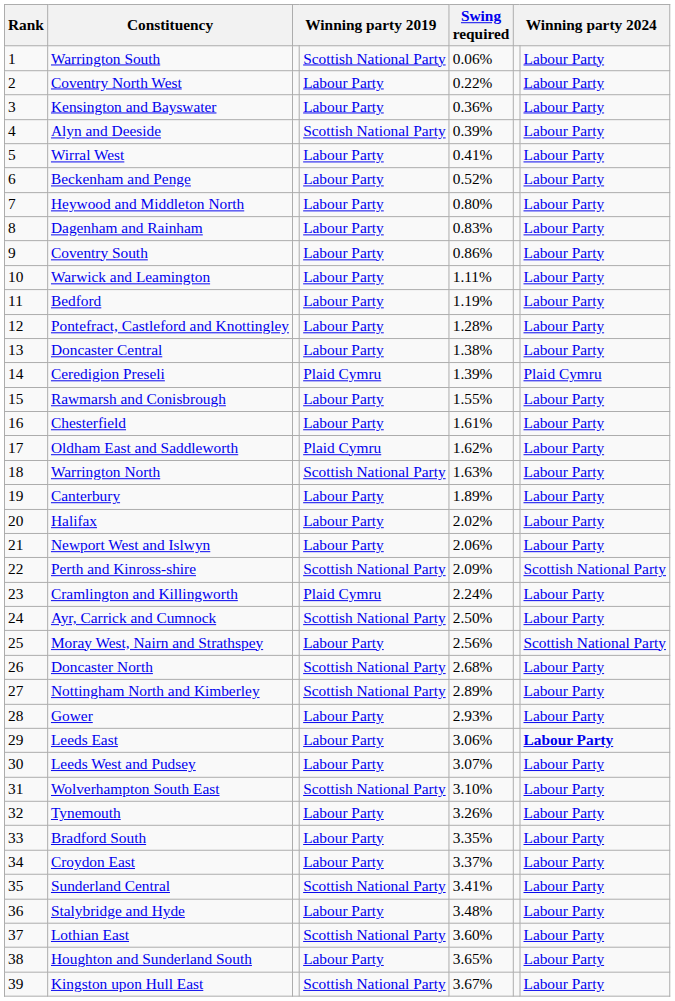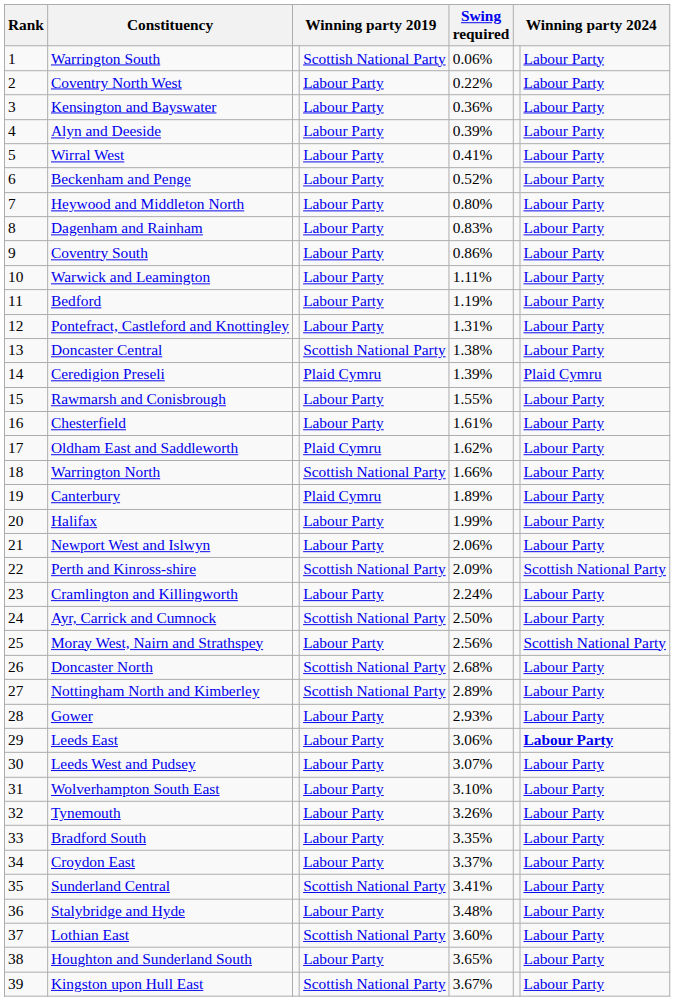Alyn and Deeside | column 4: Scottish National Party -> Labour Party
Pontefract, Castleford and Knottingley | Swing required: 1.28% -> 1.31%
Doncaster Central | column 4: Labour Party -> Scottish National Party
Warrington North | Swing required: 1.63% -> 1.66%
Canterbury | column 4: Labour Party -> Plaid Cymru
Halifax | Swing required: 2.02% -> 1.99%
Cramlington and Killingworth | column 4: Plaid Cymru -> Labour Party
Wolverhampton South East | column 4: Scottish National Party -> Labour Party
